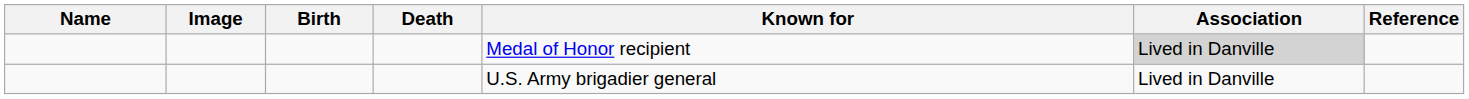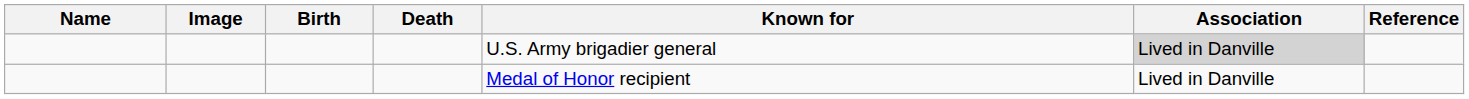row 2 | Known for: Medal of Honor recipient -> U.S. Army brigadier general
row 3 | Known for: U.S. Army brigadier general -> Medal of Honor recipient
